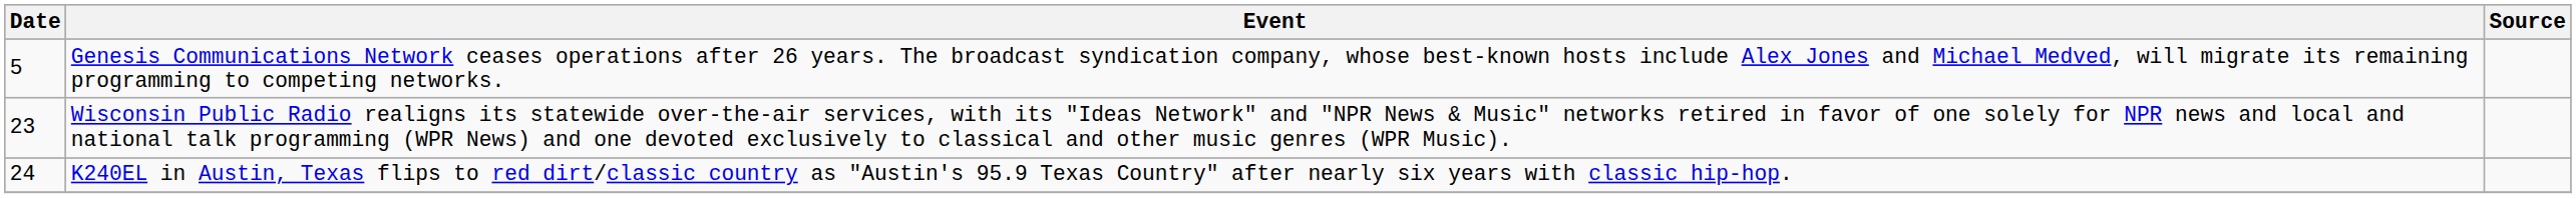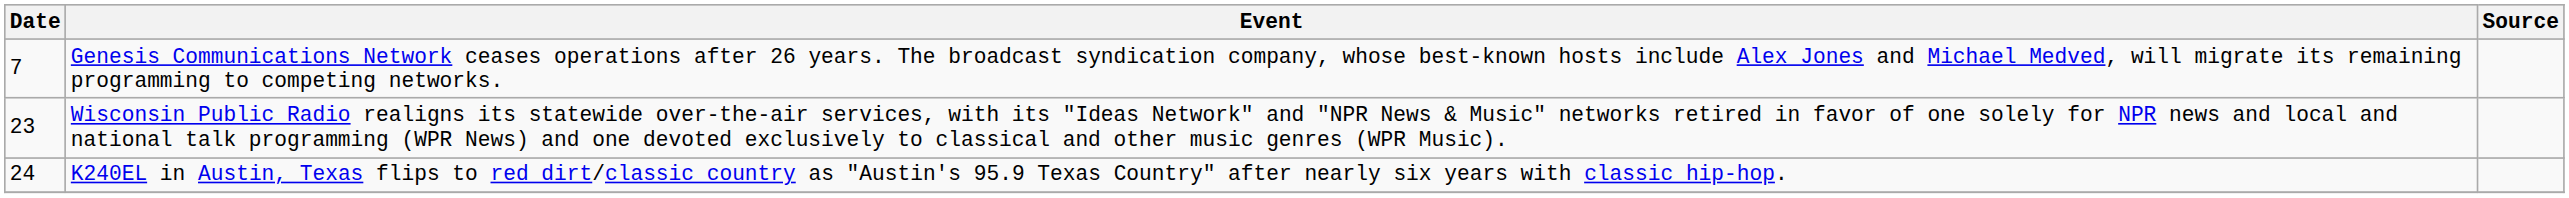row 2 | Date: 5 -> 7
